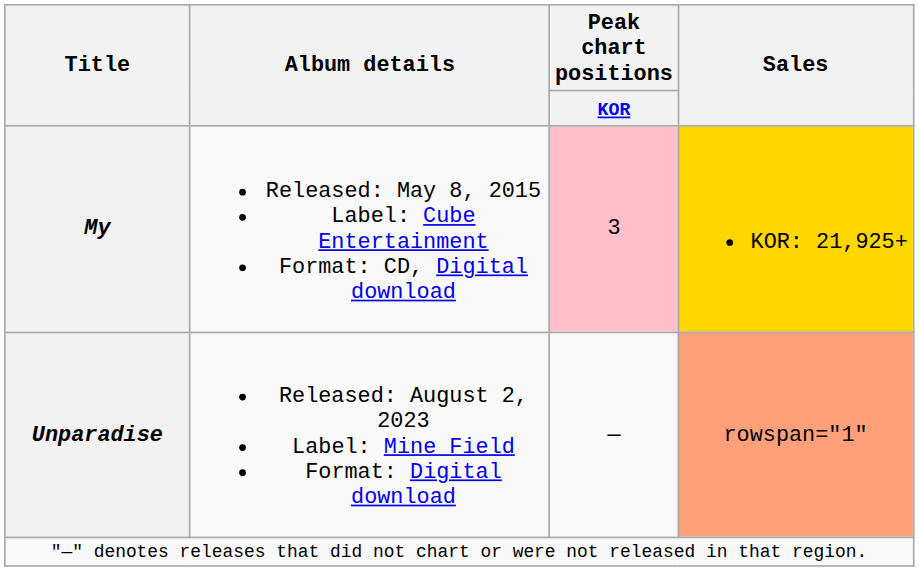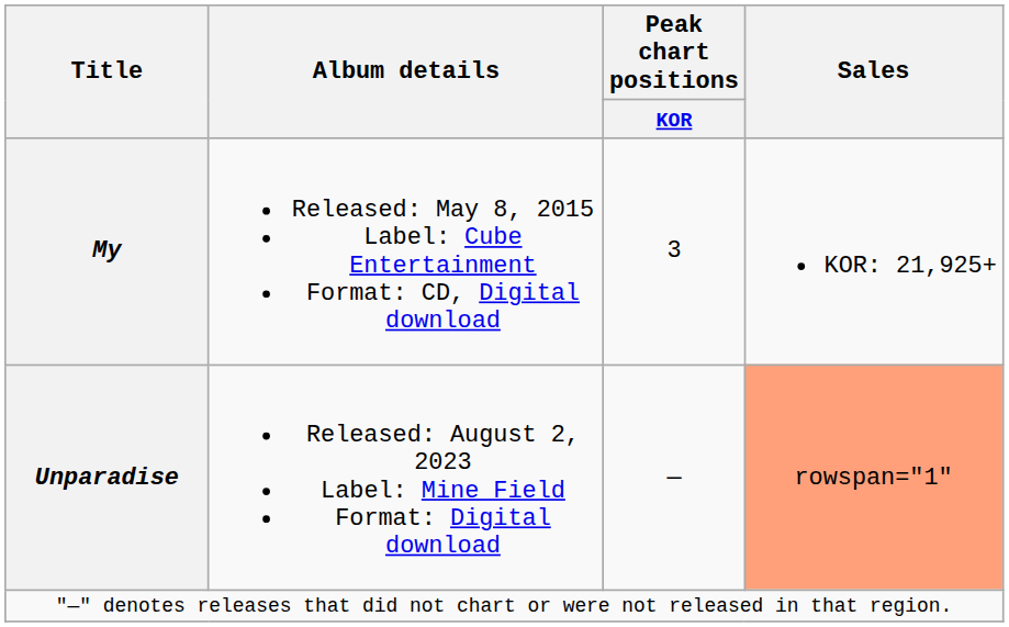My | Peak chart positions / KOR: pink background -> no background
My | Sales: gold background -> no background
